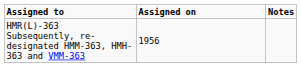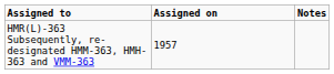row 2 | Assigned on: 1956 -> 1957
